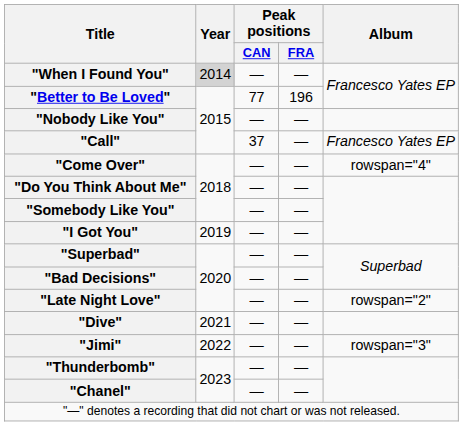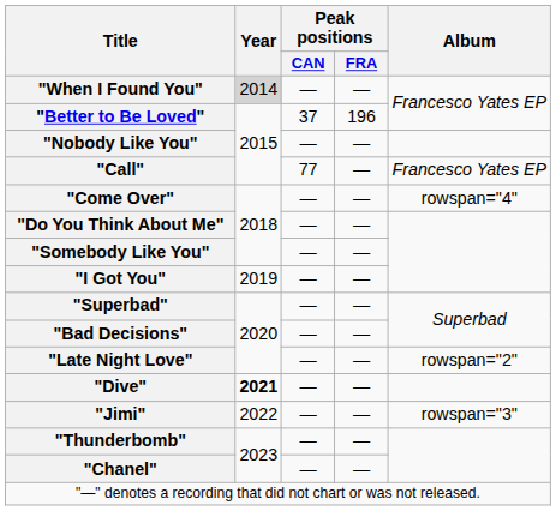"Better to Be Loved" | Peak positions / CAN: 77 -> 37
"Call" | Peak positions / CAN: 37 -> 77
"Dive" | Year: normal -> bold
